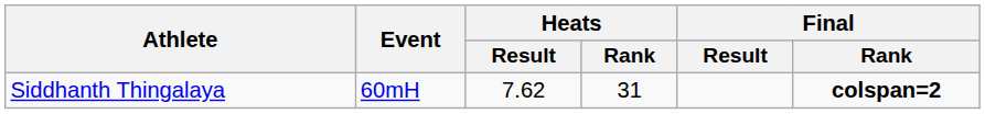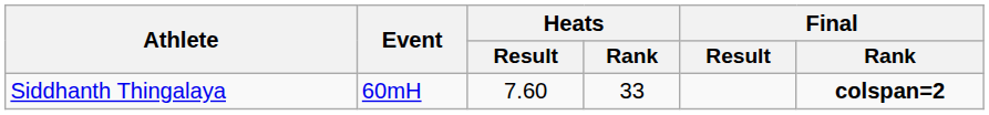Siddhanth Thingalaya | Heats / Result: 7.62 -> 7.60
Siddhanth Thingalaya | Heats / Rank: 31 -> 33
